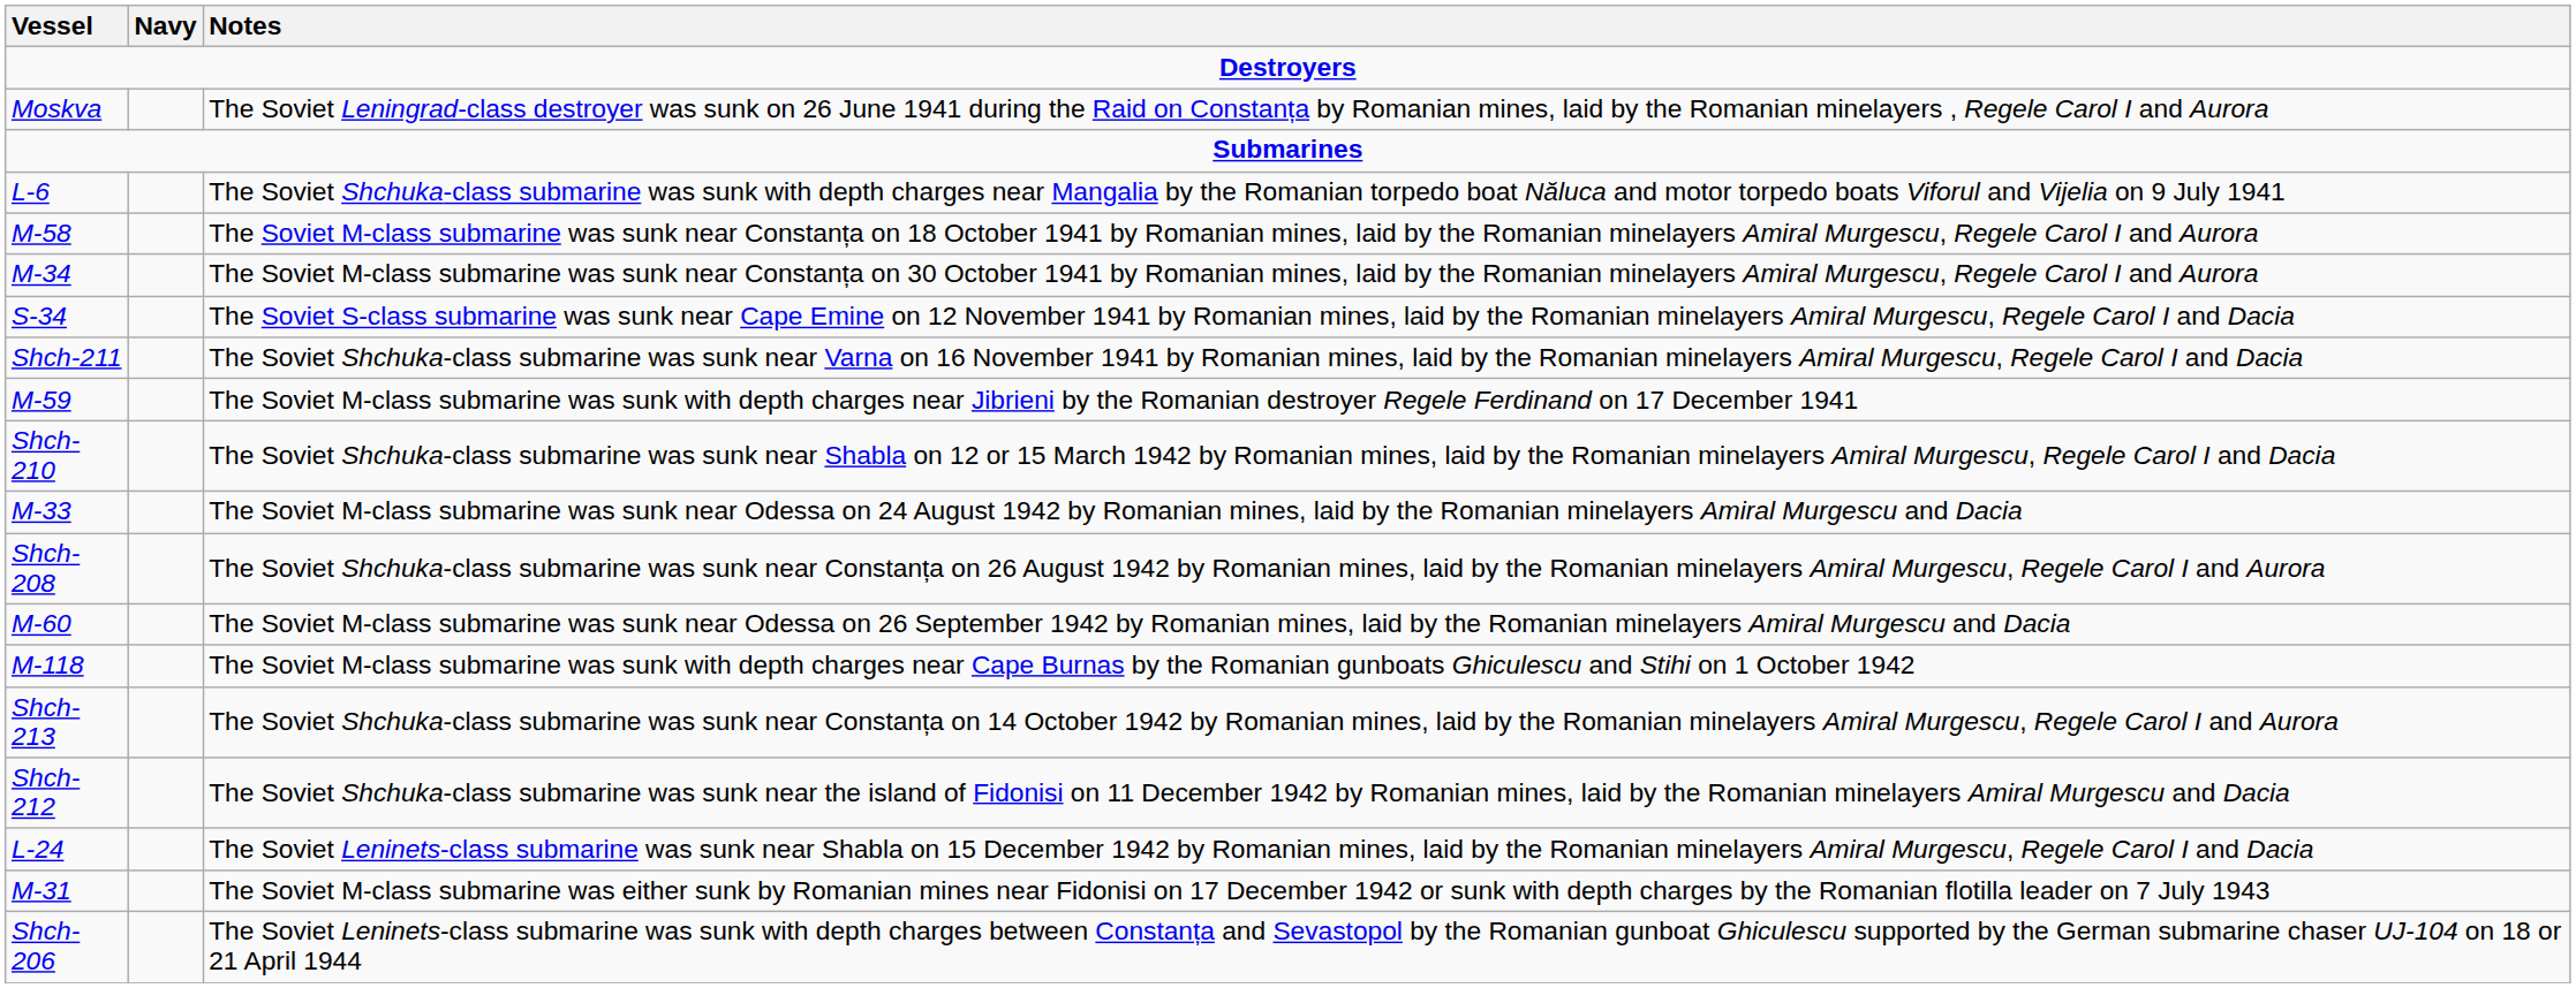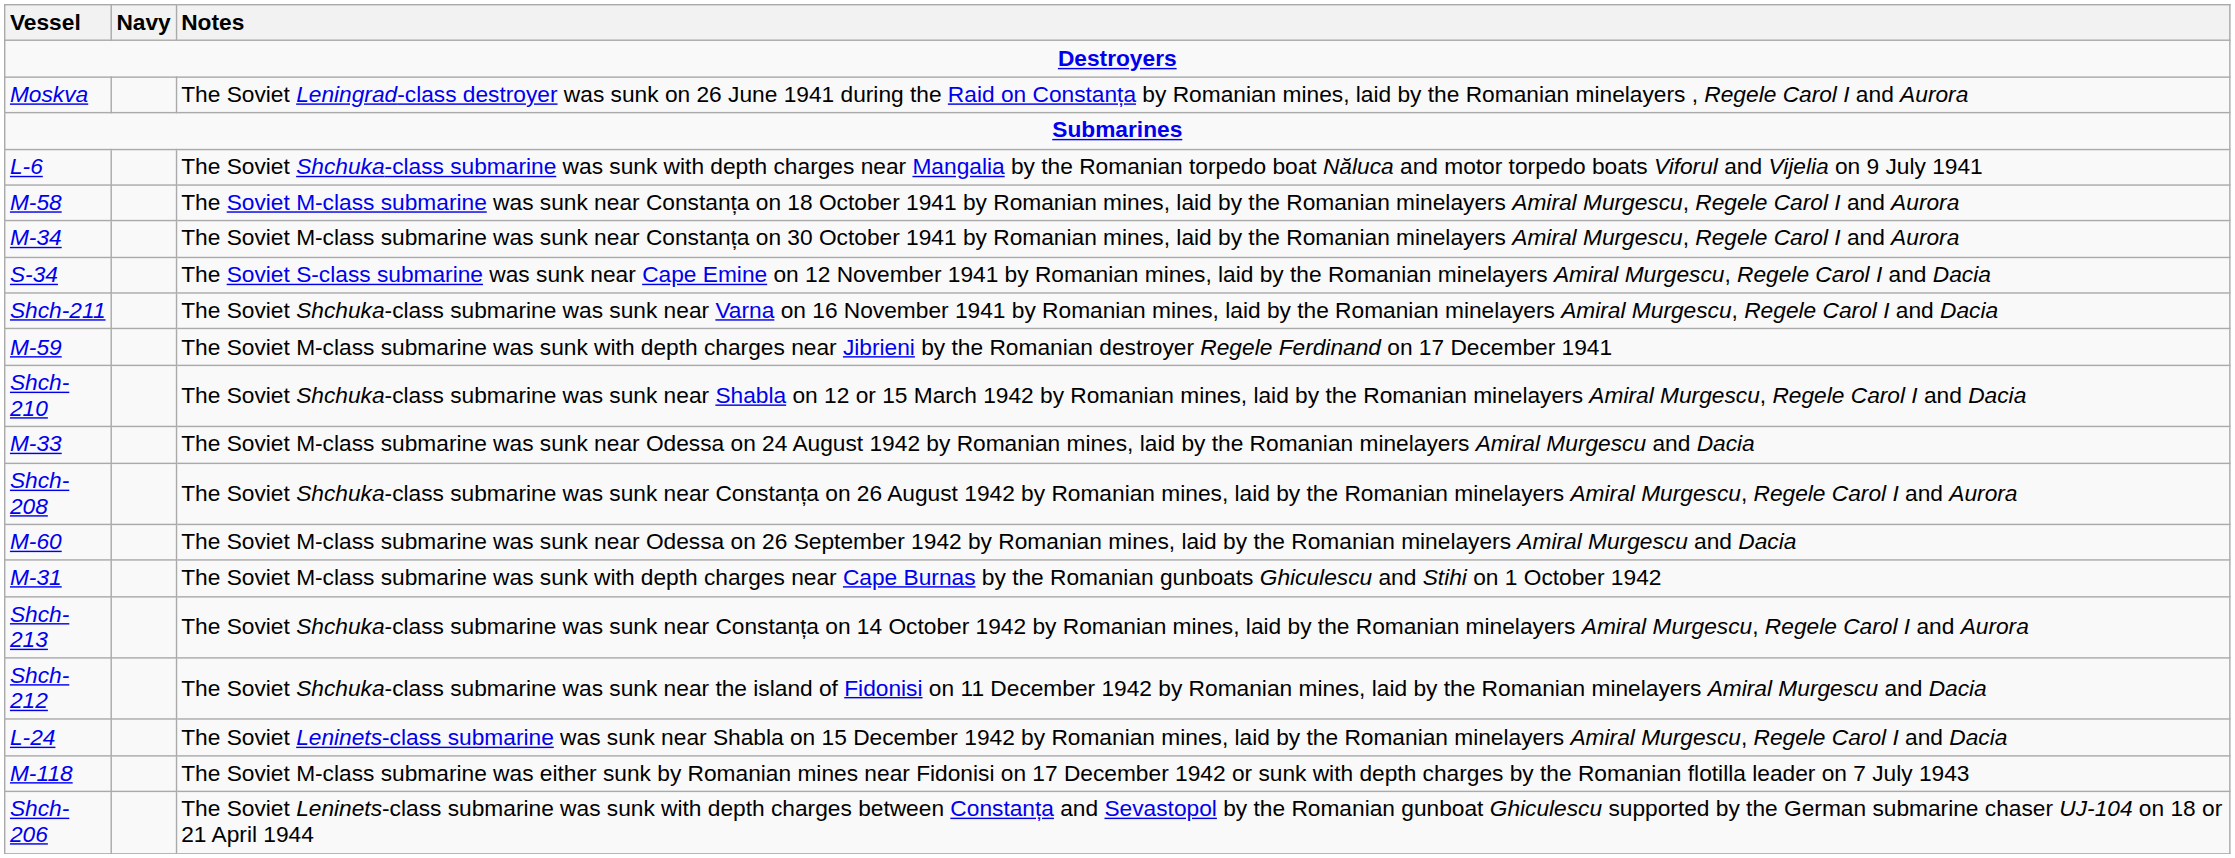row 15 | Vessel: M-118 -> M-31
row 19 | Vessel: M-31 -> M-118
